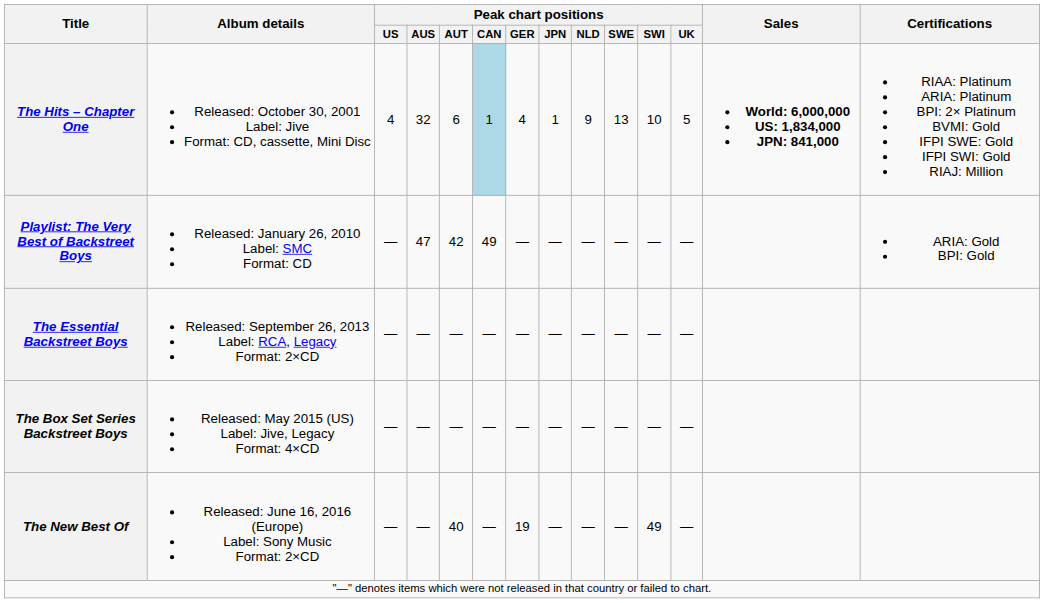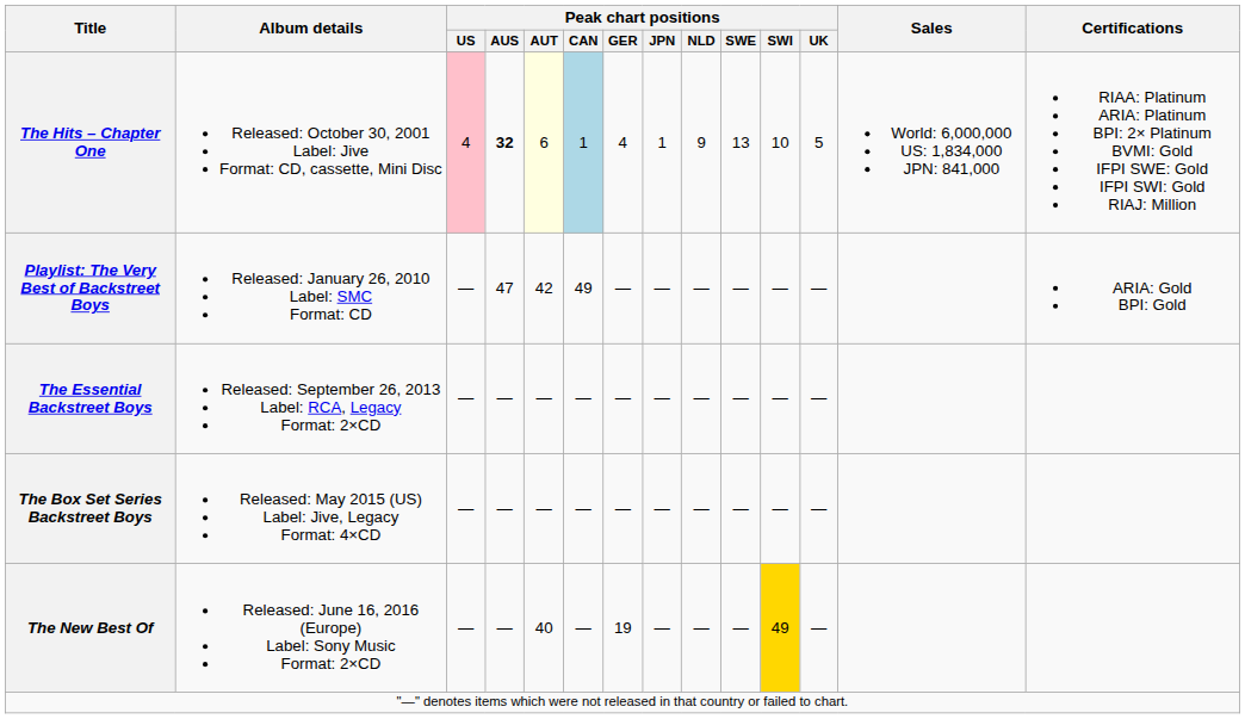The Hits – Chapter One | Peak chart positions / US: no background -> pink background
The Hits – Chapter One | Peak chart positions / AUS: normal -> bold
The Hits – Chapter One | Peak chart positions / AUT: no background -> lightyellow background
The Hits – Chapter One | Sales: bold -> normal
The New Best Of | Peak chart positions / SWI: no background -> gold background
